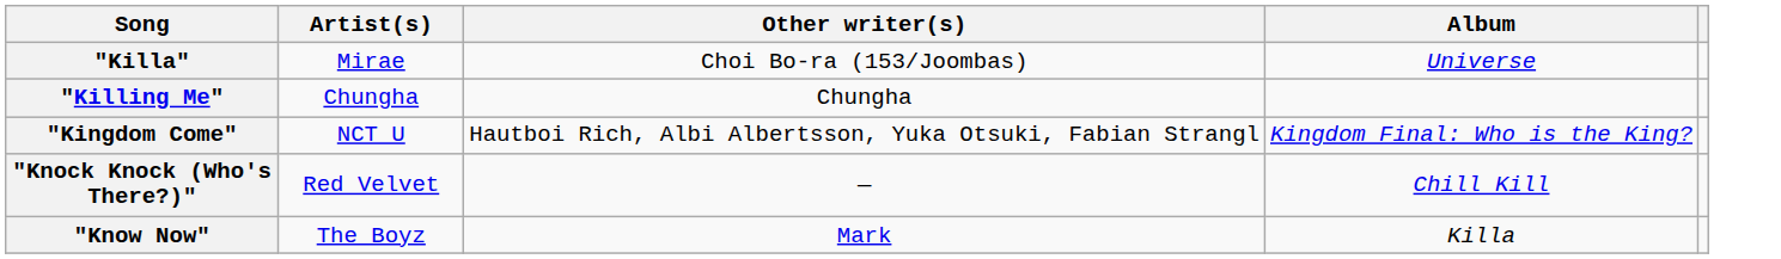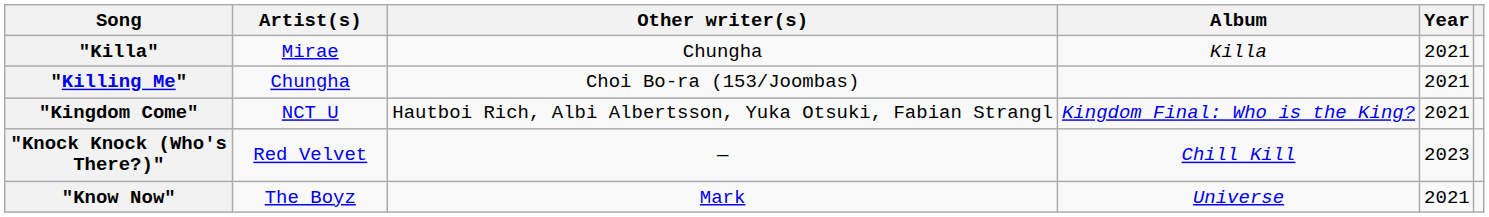+ column: Year | 2021 | 2021 | 2021 | 2023 | 2021
"Killa" | Other writer(s): Choi Bo-ra (153/Joombas) -> Chungha
"Killa" | Album: Universe -> Killa
"Killing Me" | Other writer(s): Chungha -> Choi Bo-ra (153/Joombas)
"Know Now" | Album: Killa -> Universe
